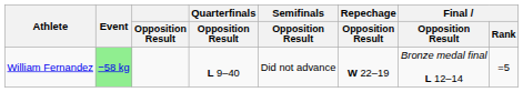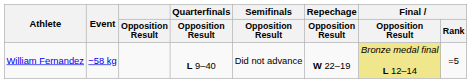William Fernandez | Event: lightgreen background -> no background
William Fernandez | Final / Opposition Result: no background -> khaki background
